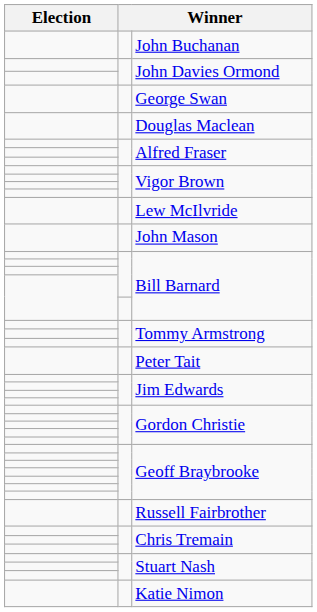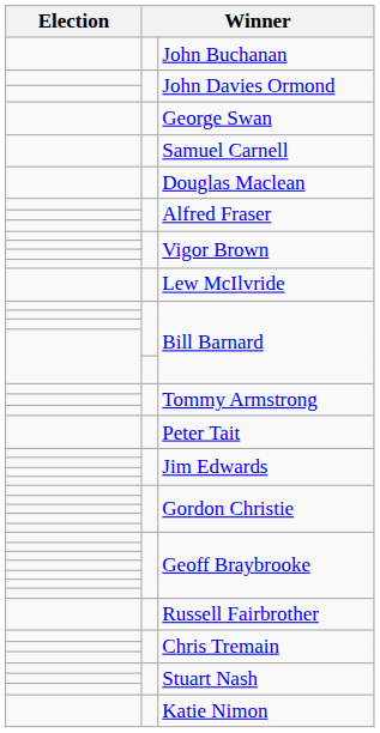+ row: Samuel Carnell
- row: John Mason
